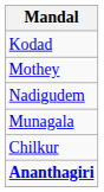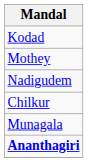row 5 | column 1: Munagala -> Chilkur
row 6 | column 1: Chilkur -> Munagala
